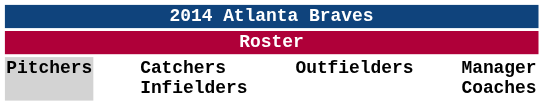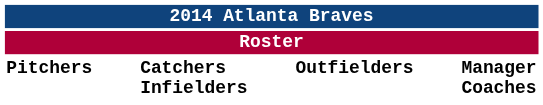Pitchers | column 1: lightgrey background -> no background
